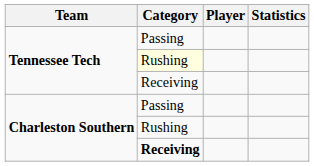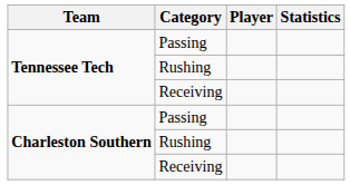Tennessee Tech / Rushing | Category: lightyellow background -> no background
Charleston Southern / Receiving | Category: bold -> normal
